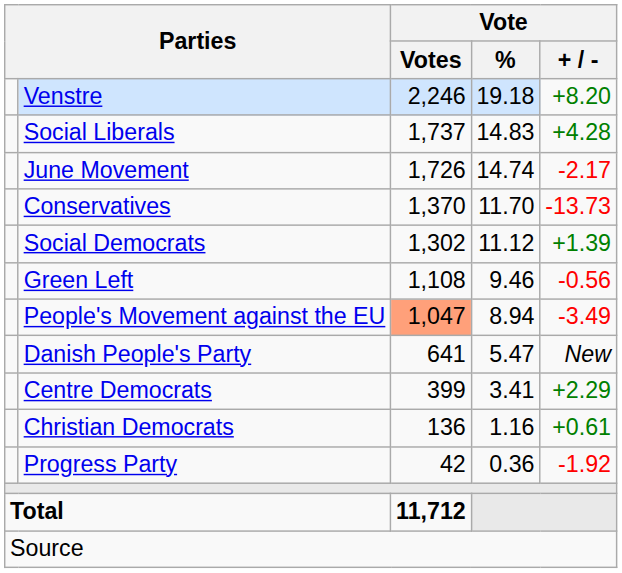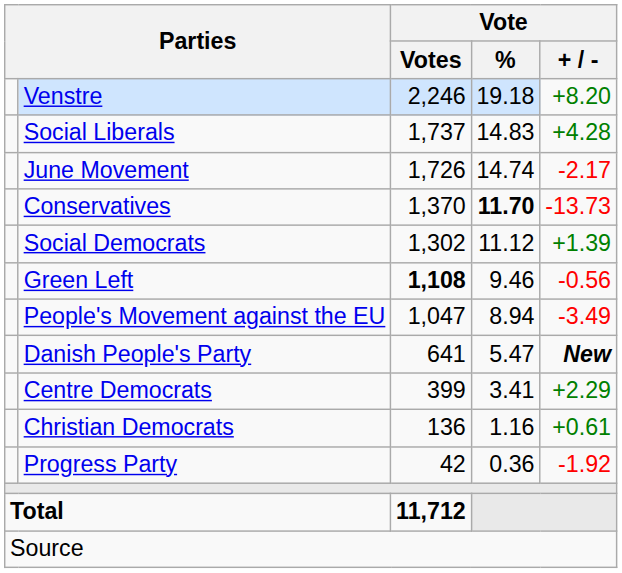Conservatives | Vote / %: normal -> bold
Green Left | Vote / Votes: normal -> bold
People's Movement against the EU | Vote / Votes: lightsalmon background -> no background
Danish People's Party | Vote / + / -: normal -> bold
